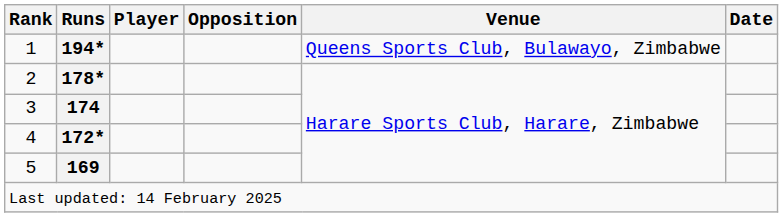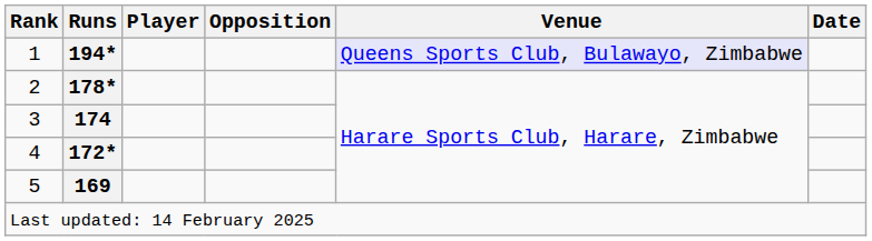1 | Venue: no background -> lavender background
